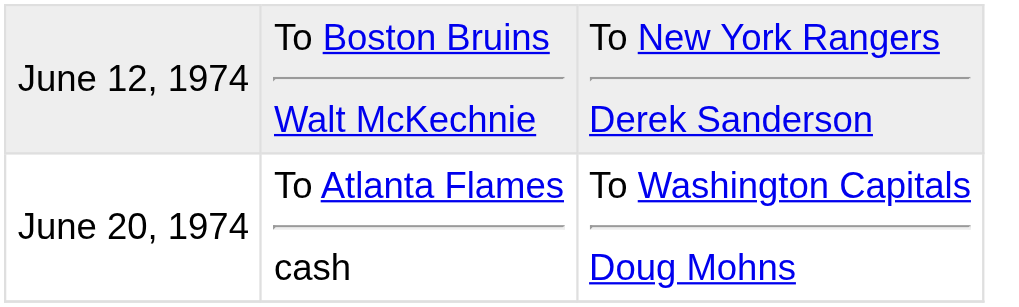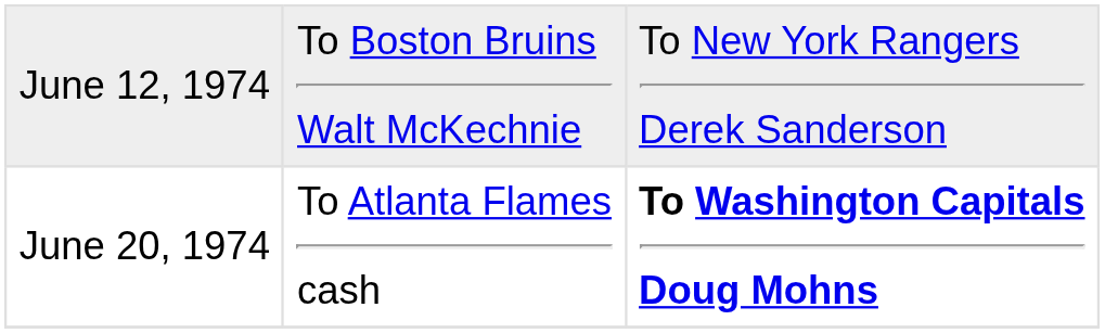June 20, 1974 | column 3: normal -> bold
